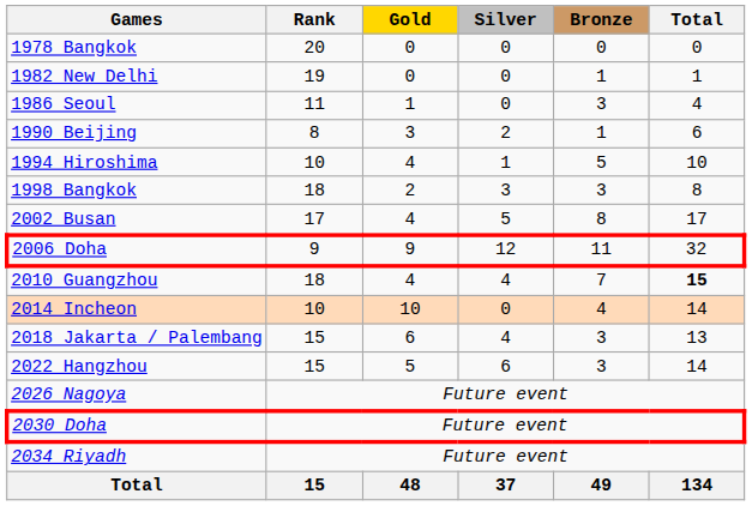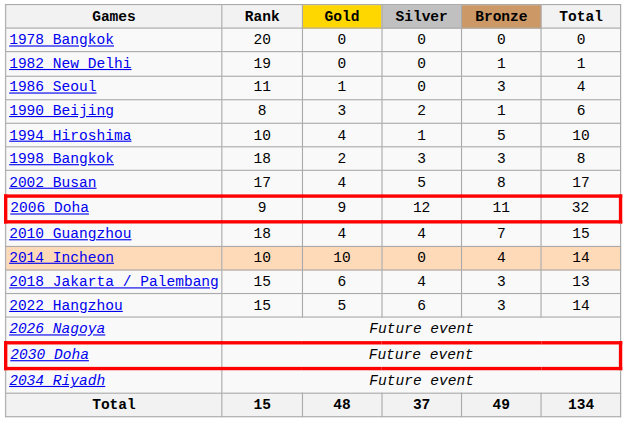2010 Guangzhou | Total: bold -> normal
